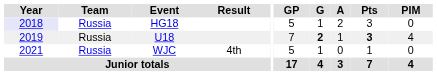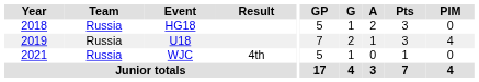HG18 | Year: lavender background -> no background
U18 | G: bold -> normal
U18 | Pts: bold -> normal
